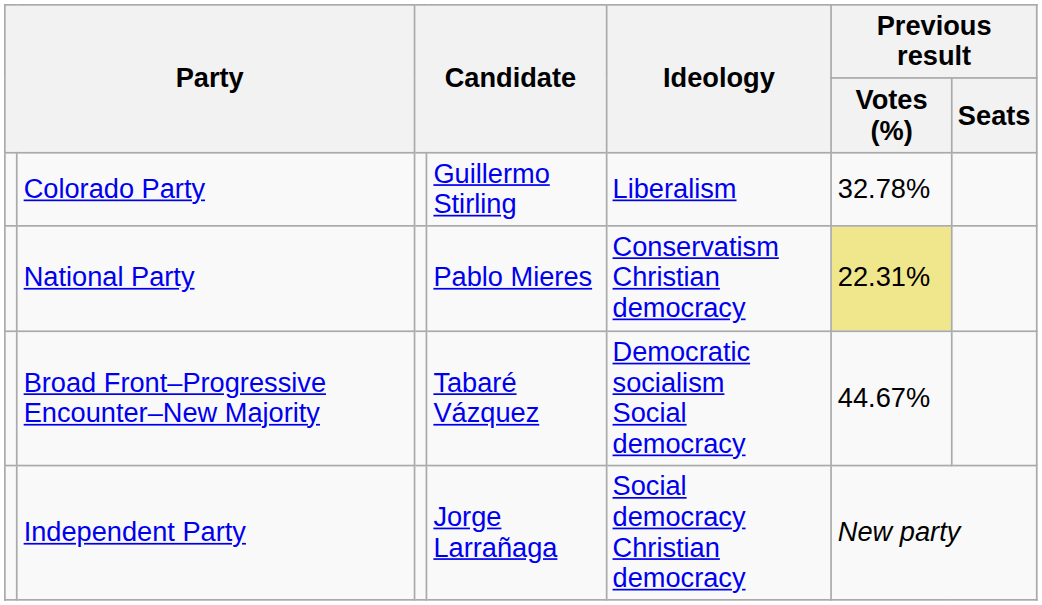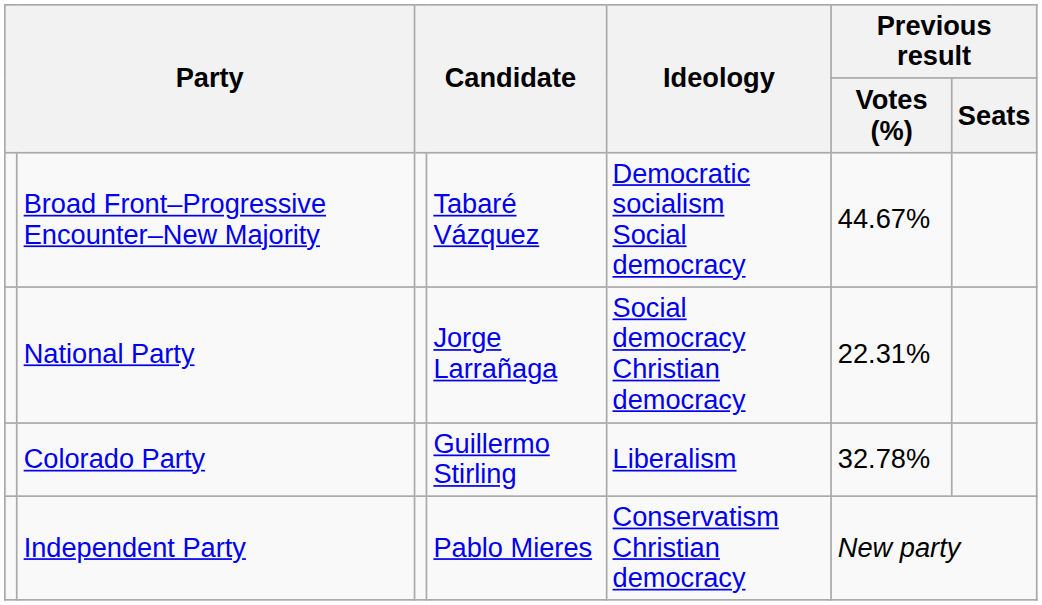rows swapped: Broad Front–Progressive Encounter–New Majority <-> Colorado Party
National Party | column 4: Pablo Mieres -> Jorge Larrañaga
National Party | Ideology: Conservatism Christian democracy -> Social democracy Christian democracy
National Party | Previous result / Votes (%): khaki background -> no background
Independent Party | column 4: Jorge Larrañaga -> Pablo Mieres
Independent Party | Ideology: Social democracy Christian democracy -> Conservatism Christian democracy
